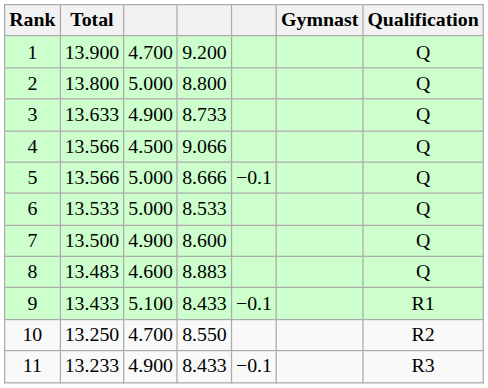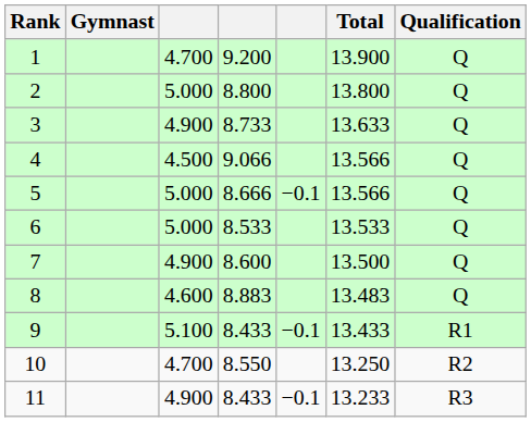columns swapped: Gymnast <-> Total
